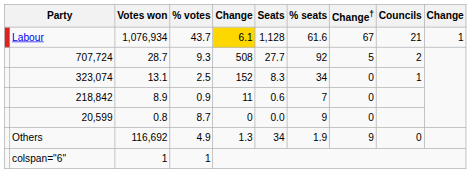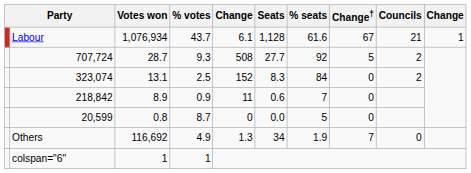Labour | column 5: gold background -> no background
323,074 | % seats: 34 -> 84
323,074 | Councils: 1 -> 2
20,599 | % seats: 9 -> 5
Others | Change†: 9 -> 7
